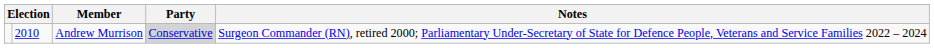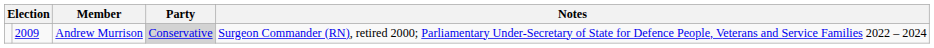Andrew Murrison | column 2: 2010 -> 2009
